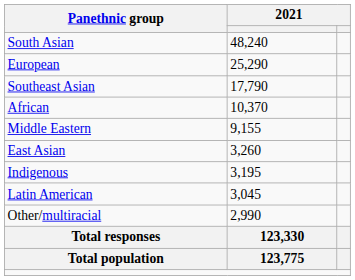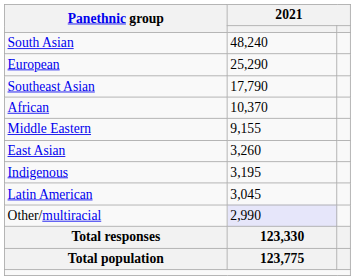Other/multiracial | column 2: no background -> lavender background
